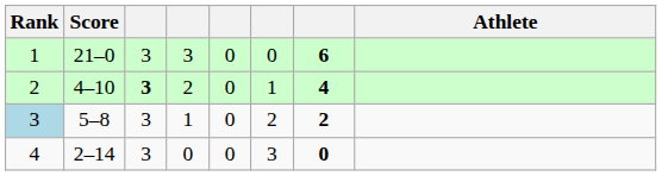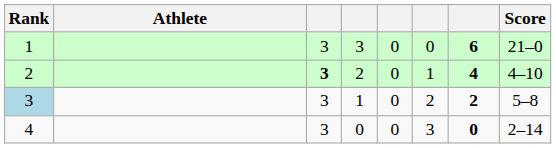columns swapped: Athlete <-> Score
